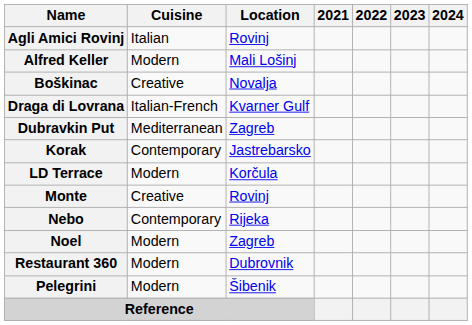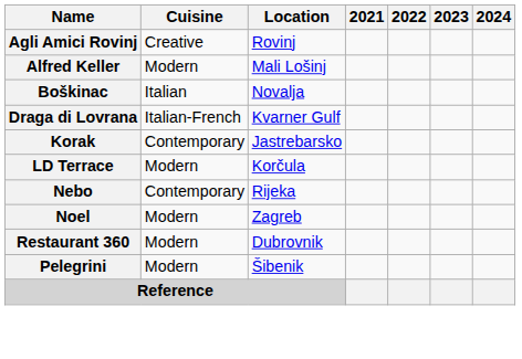Agli Amici Rovinj | Cuisine: Italian -> Creative
Boškinac | Cuisine: Creative -> Italian
- row: Dubravkin Put | Mediterranean | Zagreb
- row: Monte | Creative | Rovinj
